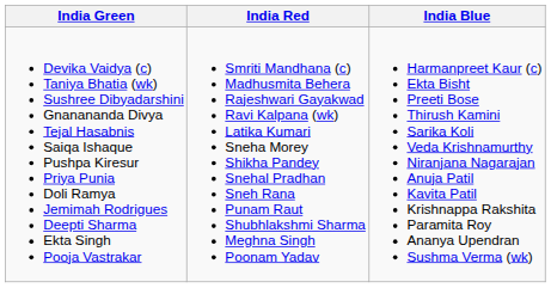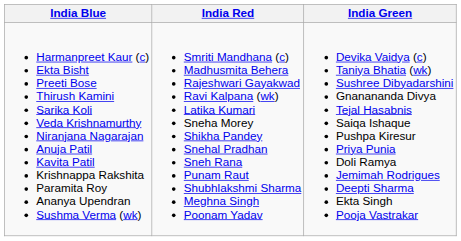columns swapped: India Blue <-> India Green
